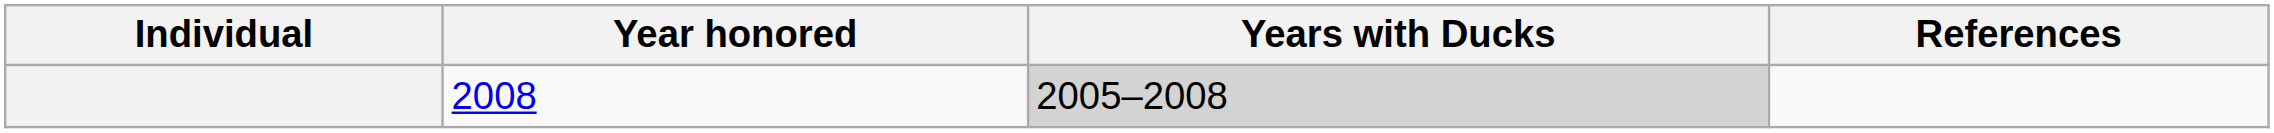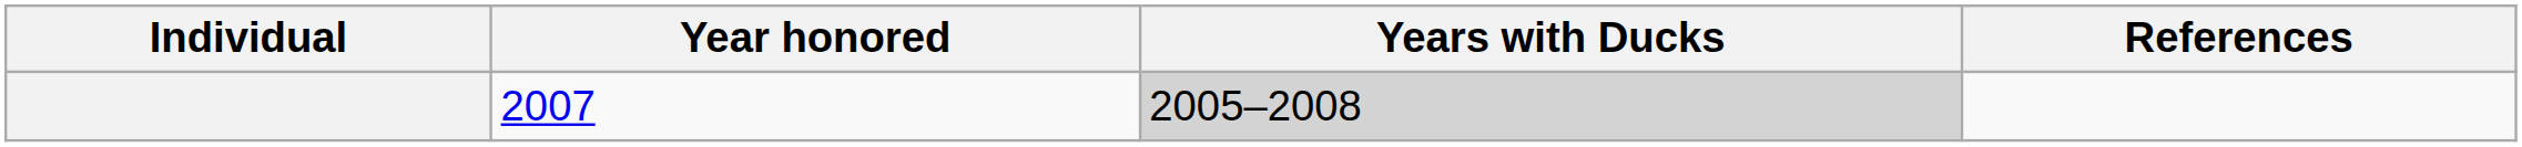row 2 | Year honored: 2008 -> 2007
